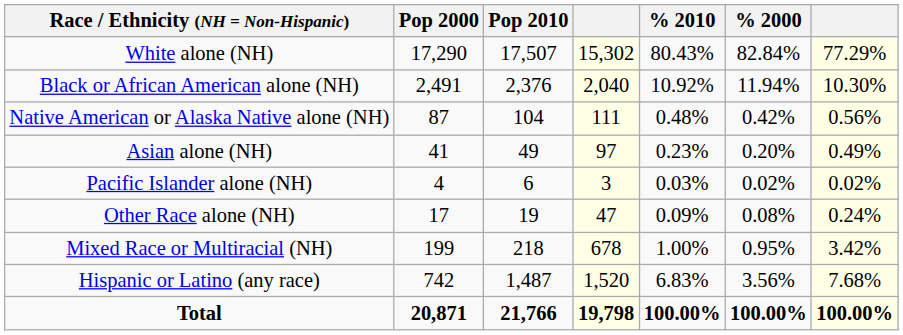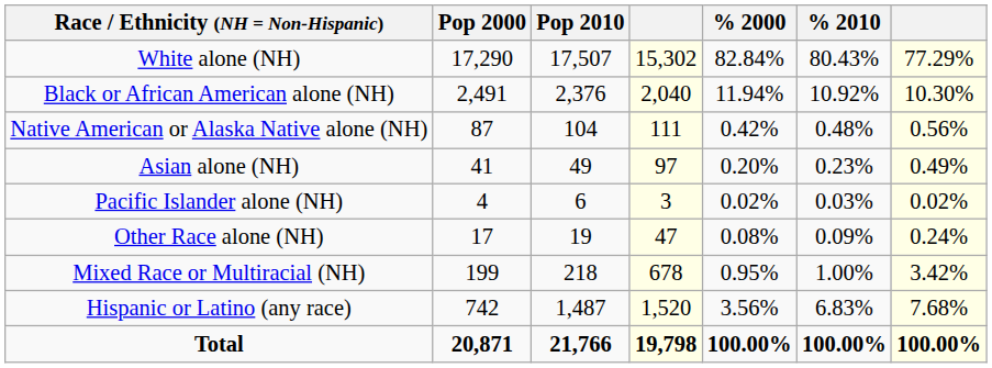columns swapped: % 2000 <-> % 2010
